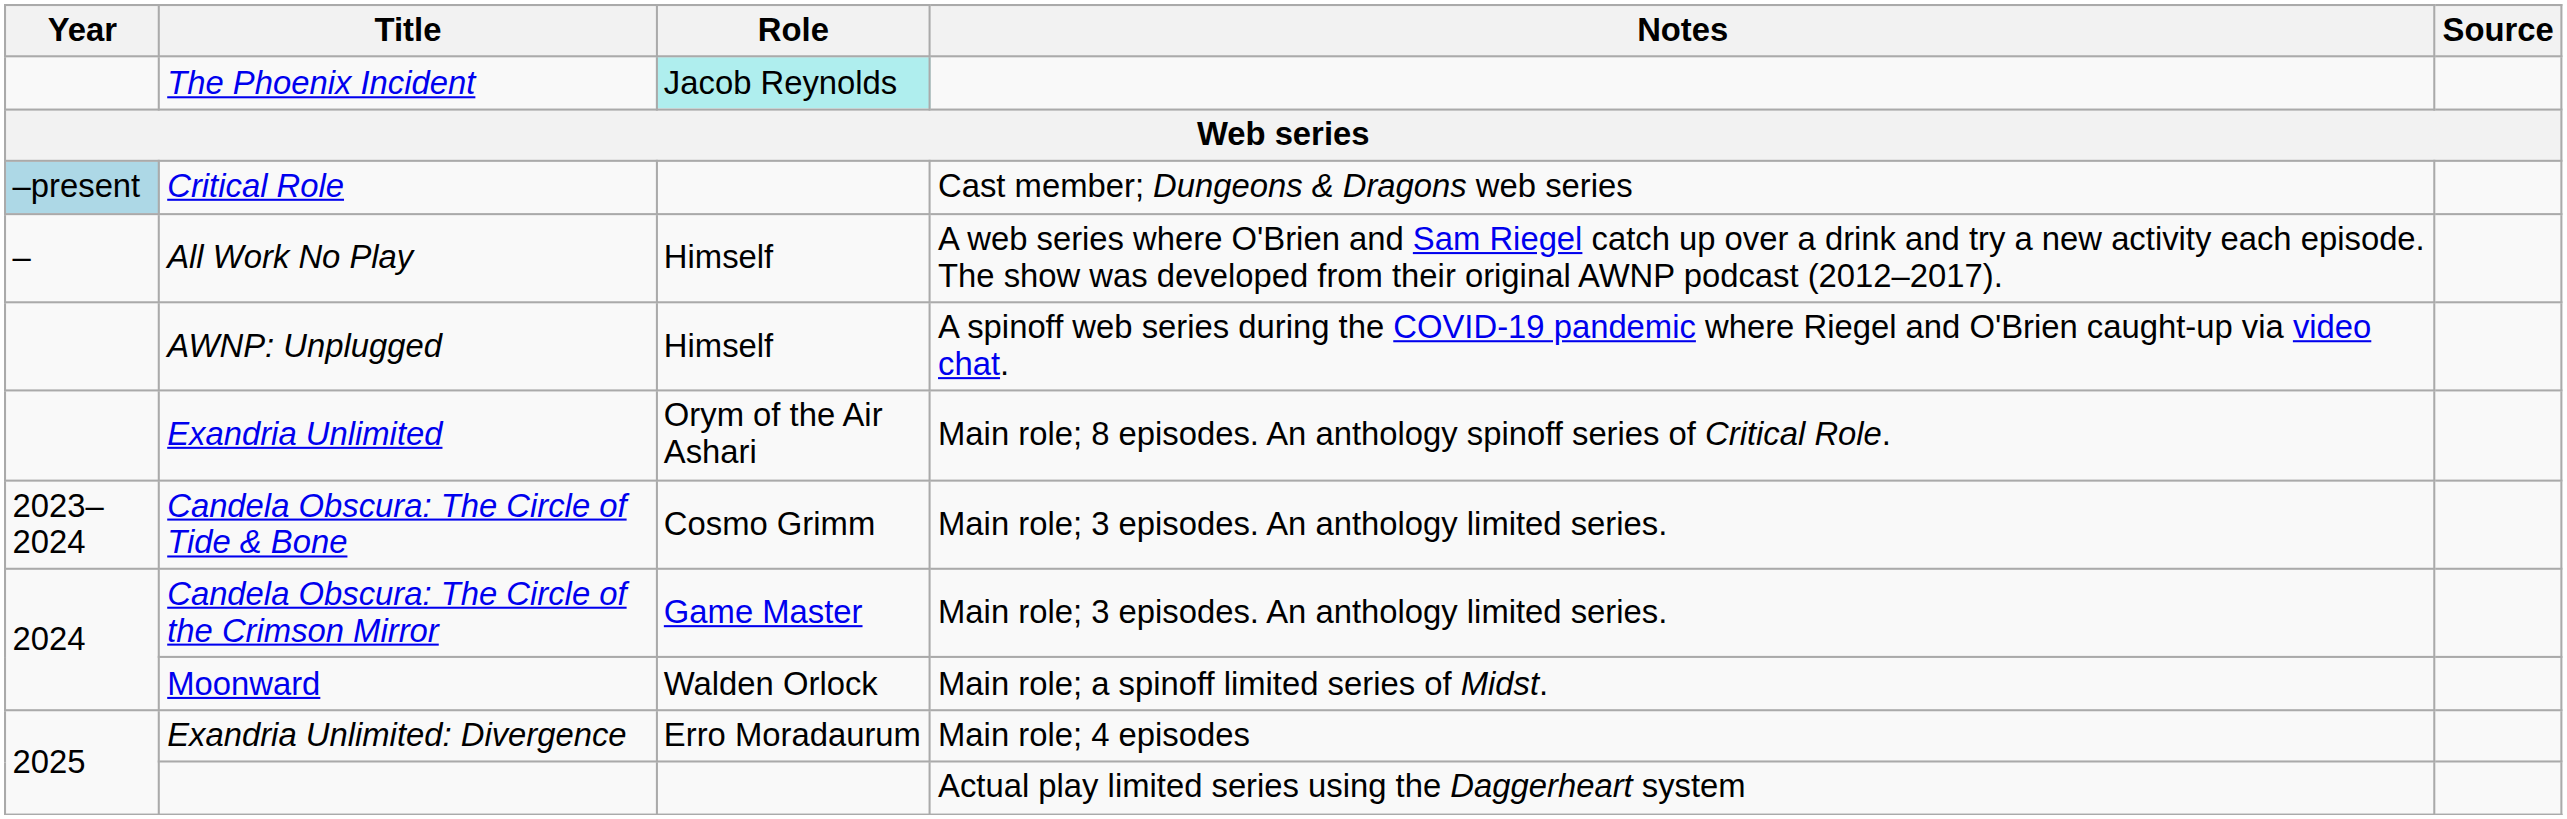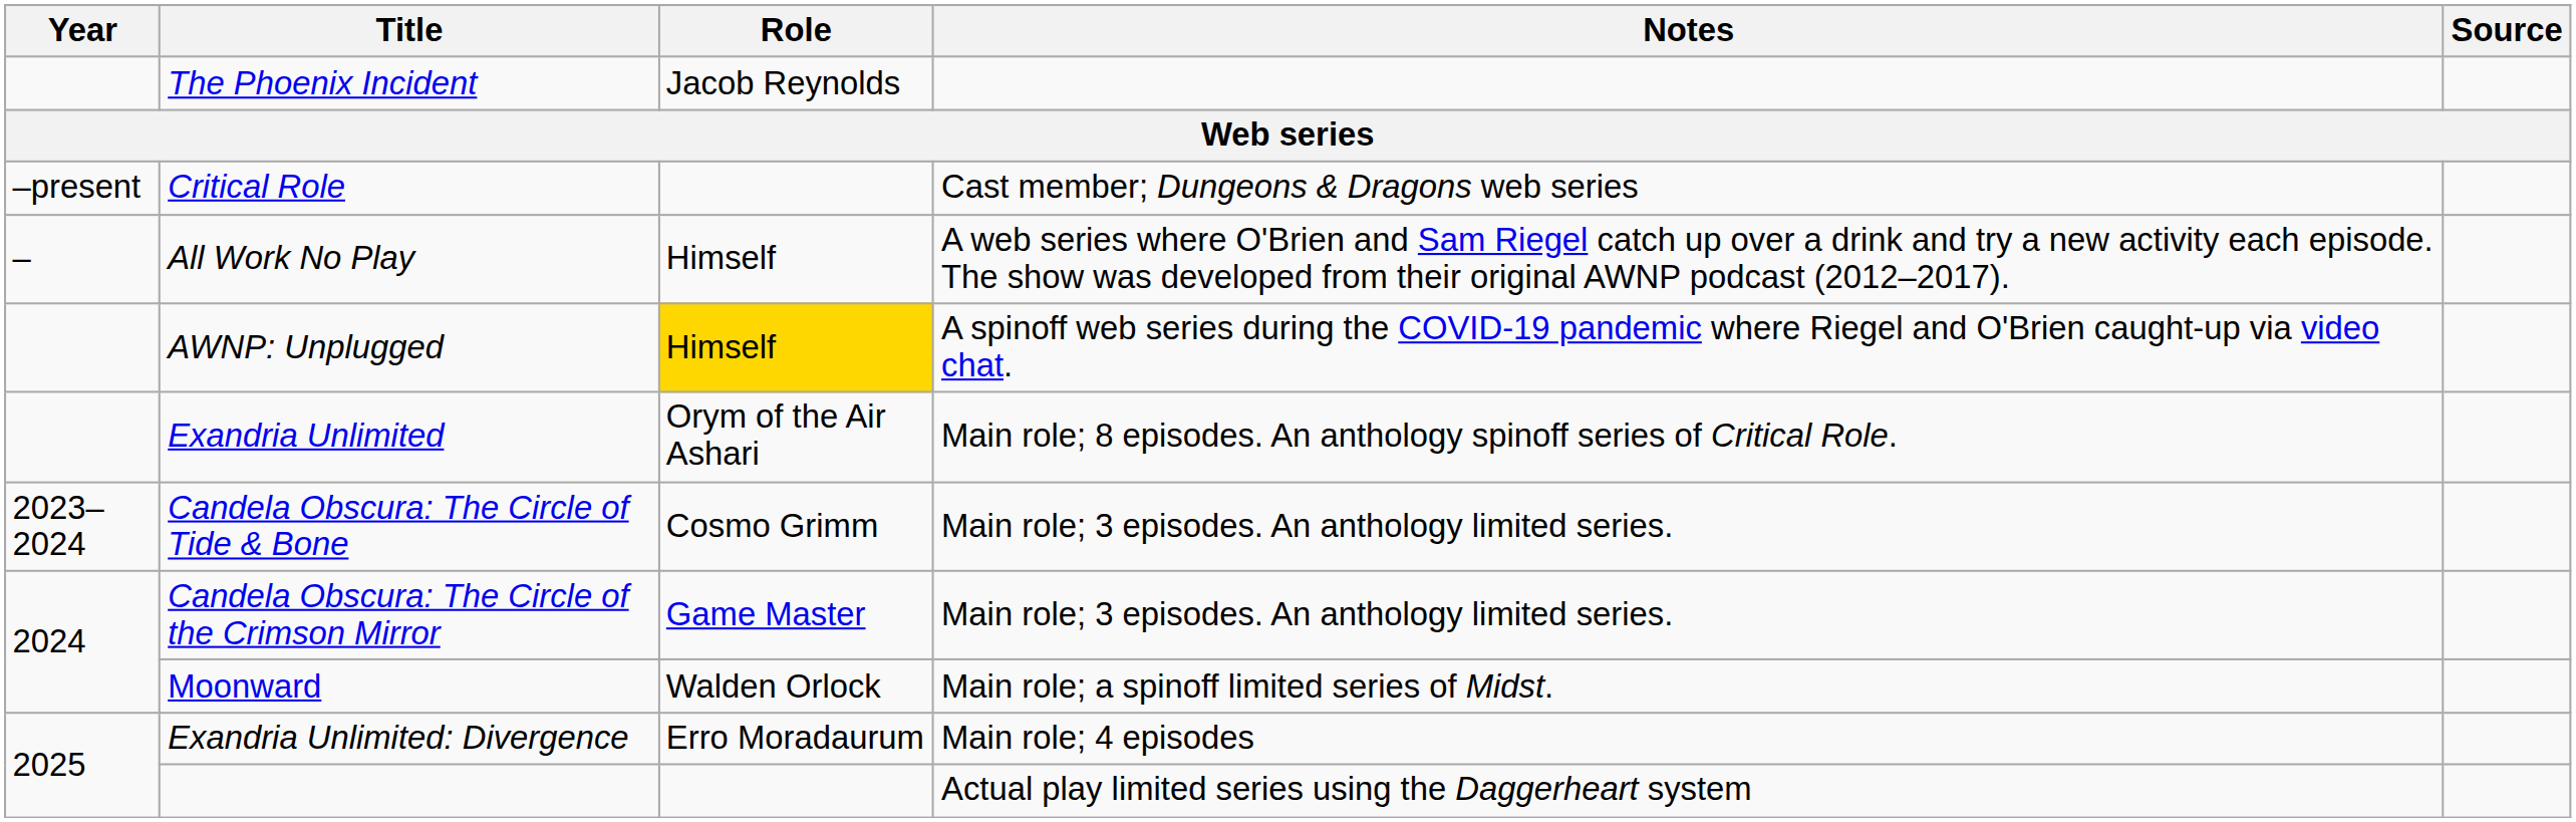The Phoenix Incident | Role: paleturquoise background -> no background
Critical Role | Year: lightblue background -> no background
AWNP: Unplugged | Role: no background -> gold background
